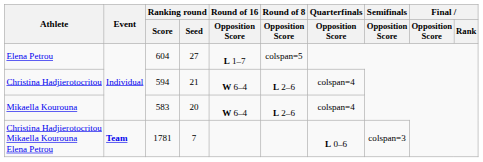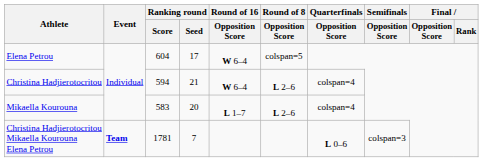Elena Petrou | Ranking round / Seed: 27 -> 17
Elena Petrou | Round of 16 / Opposition Score: L 1–7 -> W 6–4
Mikaella Kourouna | Round of 16 / Opposition Score: W 6–4 -> L 1–7
